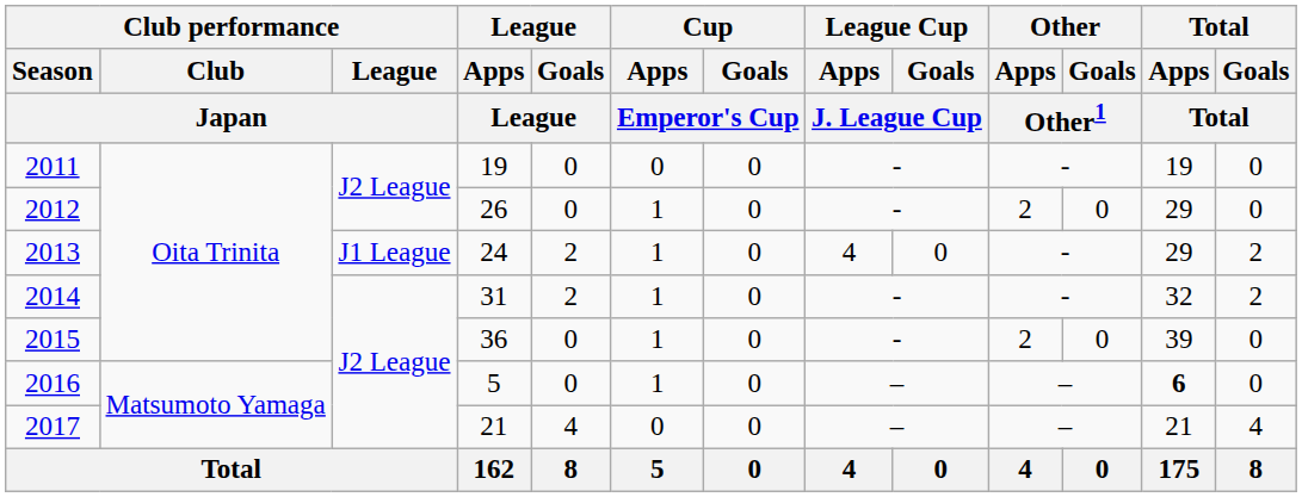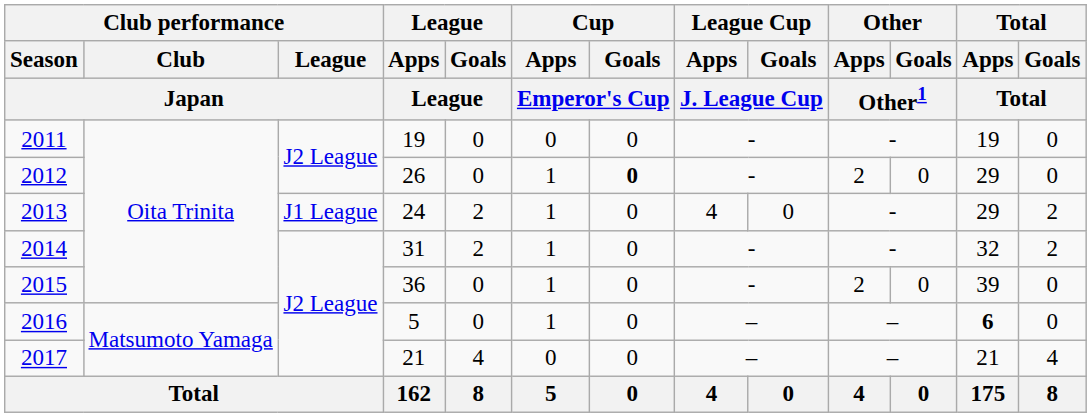2012 | Cup / Goals / Emperor's Cup: normal -> bold
